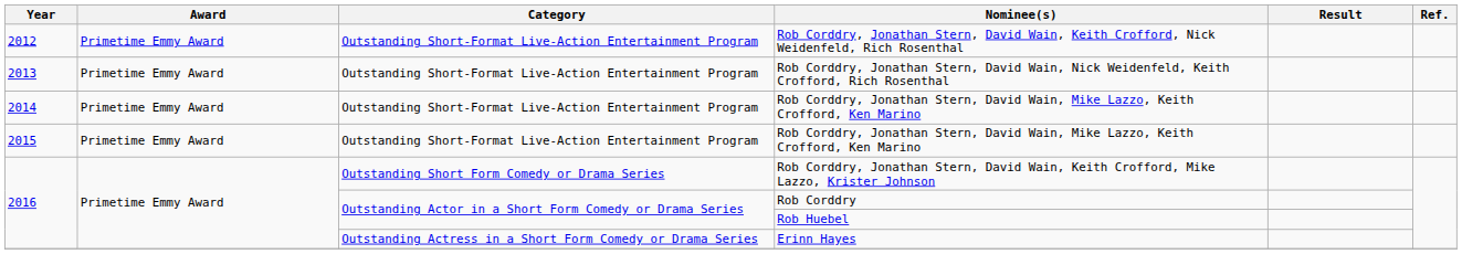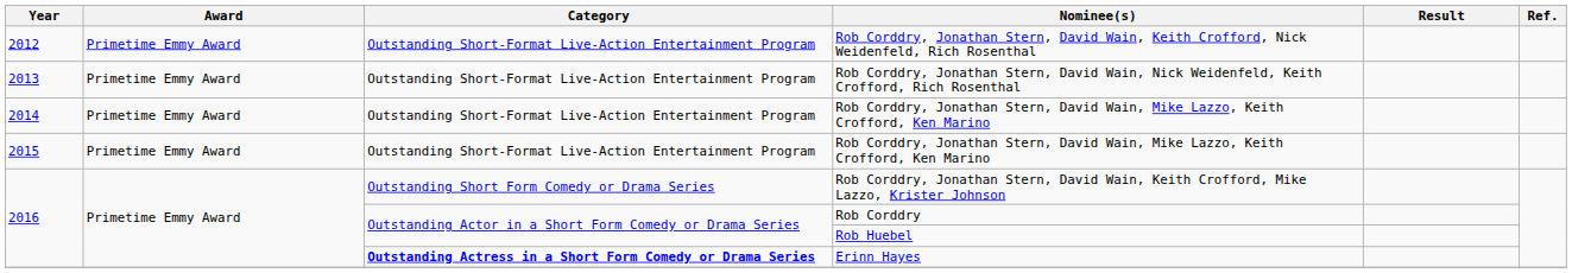Erinn Hayes | Category: normal -> bold
